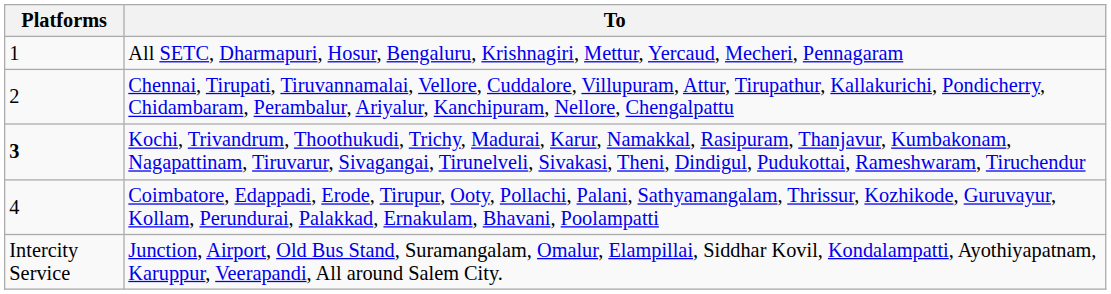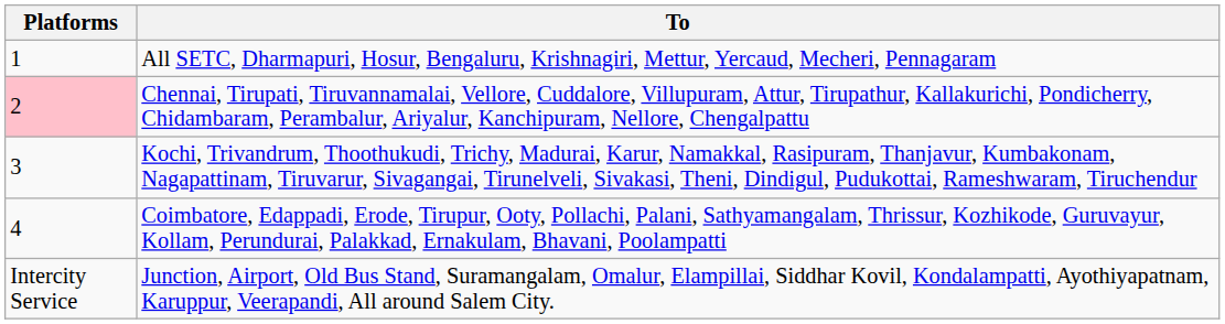row 3 | Platforms: no background -> pink background
row 4 | Platforms: bold -> normal
